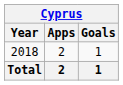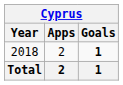2018 | Goals: normal -> bold
